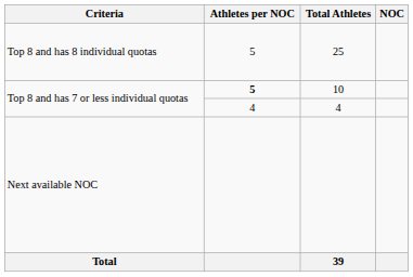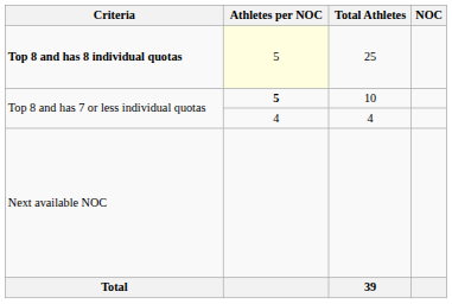25 | Criteria: normal -> bold
25 | Athletes per NOC: no background -> lightyellow background
